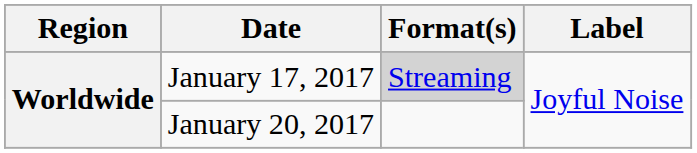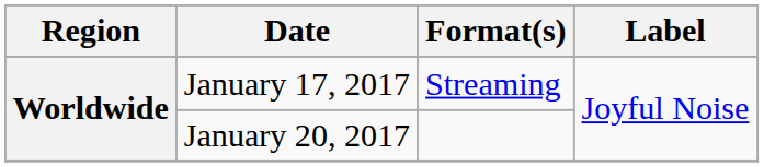January 17, 2017 | Format(s): lightgrey background -> no background
